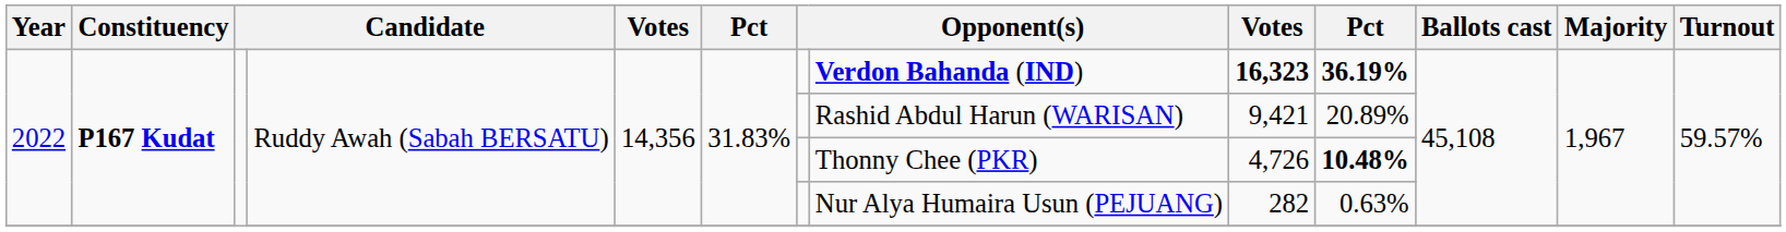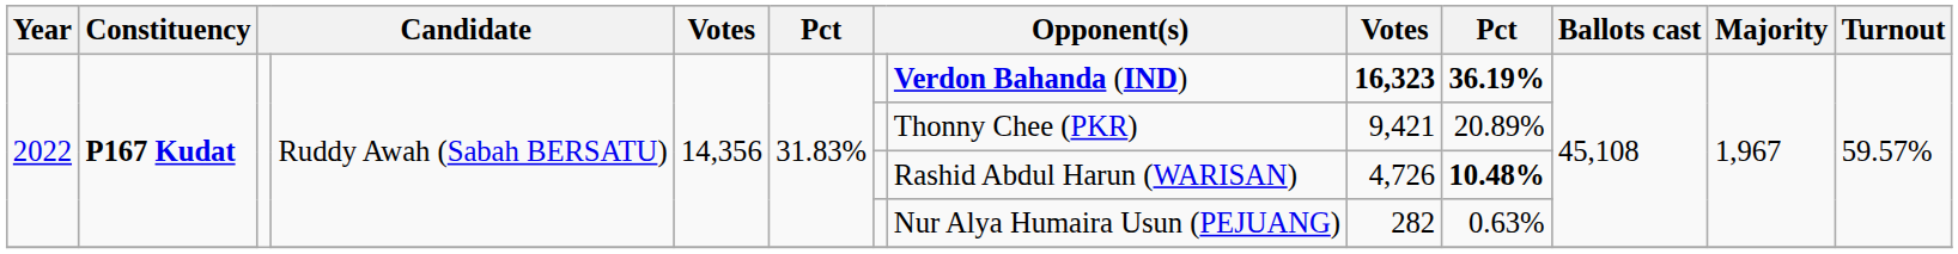row 3 | column 8: Rashid Abdul Harun (WARISAN) -> Thonny Chee (PKR)
row 4 | column 8: Thonny Chee (PKR) -> Rashid Abdul Harun (WARISAN)
